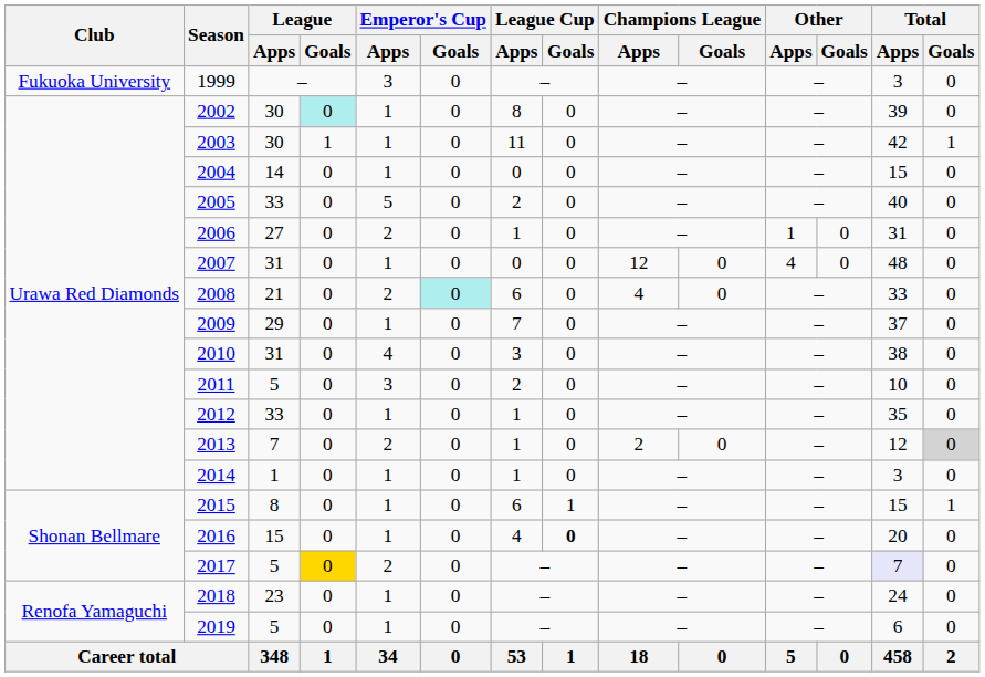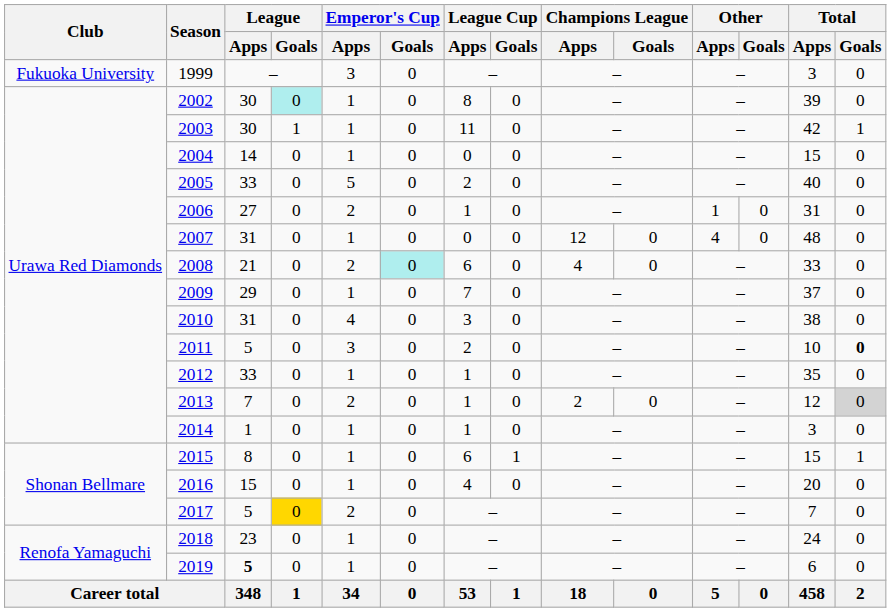2011 | Total / Goals: normal -> bold
2016 | League Cup / Goals: bold -> normal
2017 | Total / Apps: lavender background -> no background
2019 | League / Apps: normal -> bold
